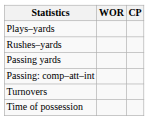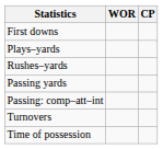+ row: First downs
